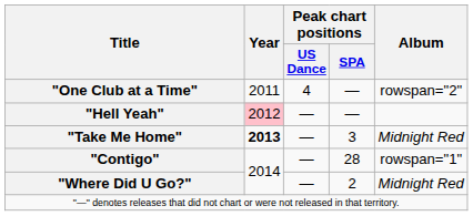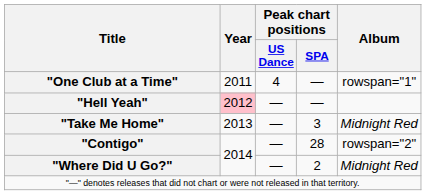"One Club at a Time" | Album: rowspan="2" -> rowspan="1"
"Take Me Home" | Year: bold -> normal
"Contigo" | Album: rowspan="1" -> rowspan="2"
